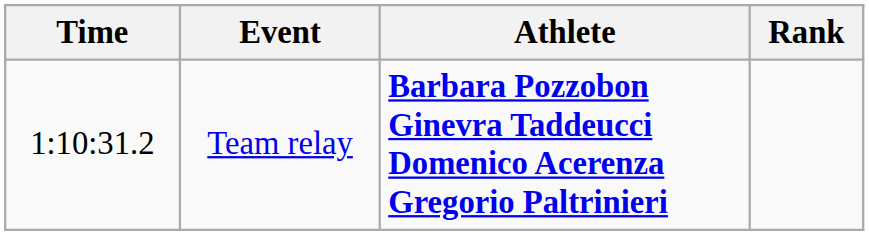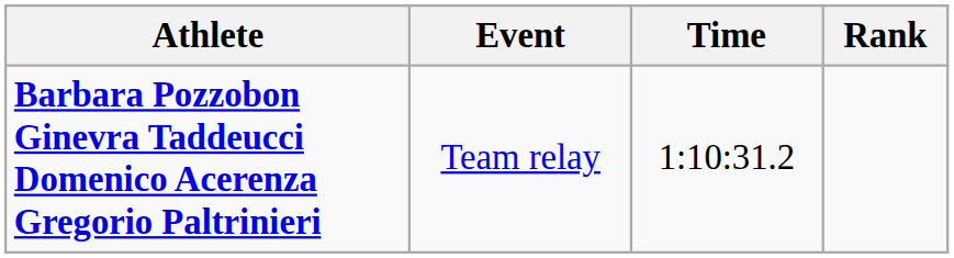columns swapped: Athlete <-> Time
